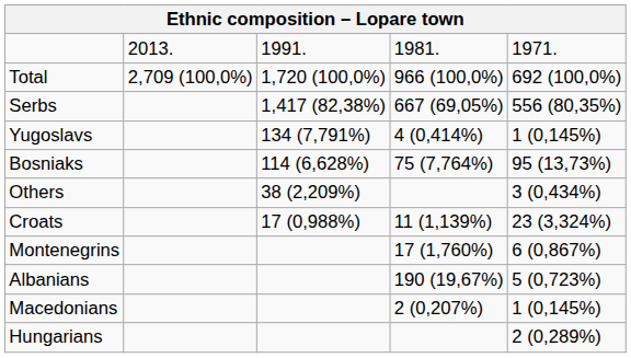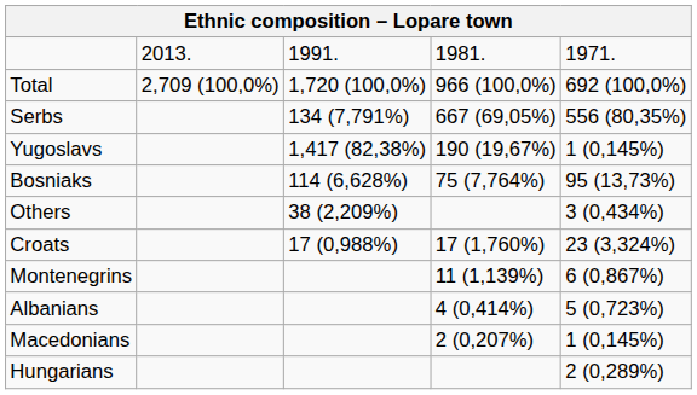Serbs | column 3: 1,417 (82,38%) -> 134 (7,791%)
Yugoslavs | column 3: 134 (7,791%) -> 1,417 (82,38%)
Yugoslavs | column 4: 4 (0,414%) -> 190 (19,67%)
Croats | column 4: 11 (1,139%) -> 17 (1,760%)
Montenegrins | column 4: 17 (1,760%) -> 11 (1,139%)
Albanians | column 4: 190 (19,67%) -> 4 (0,414%)
